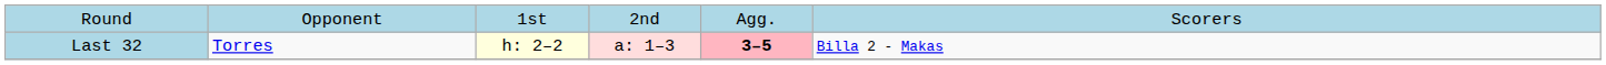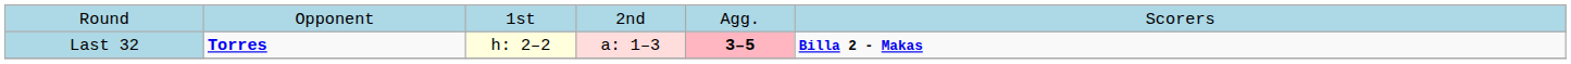Last 32 | column 2: normal -> bold
Last 32 | column 6: normal -> bold
